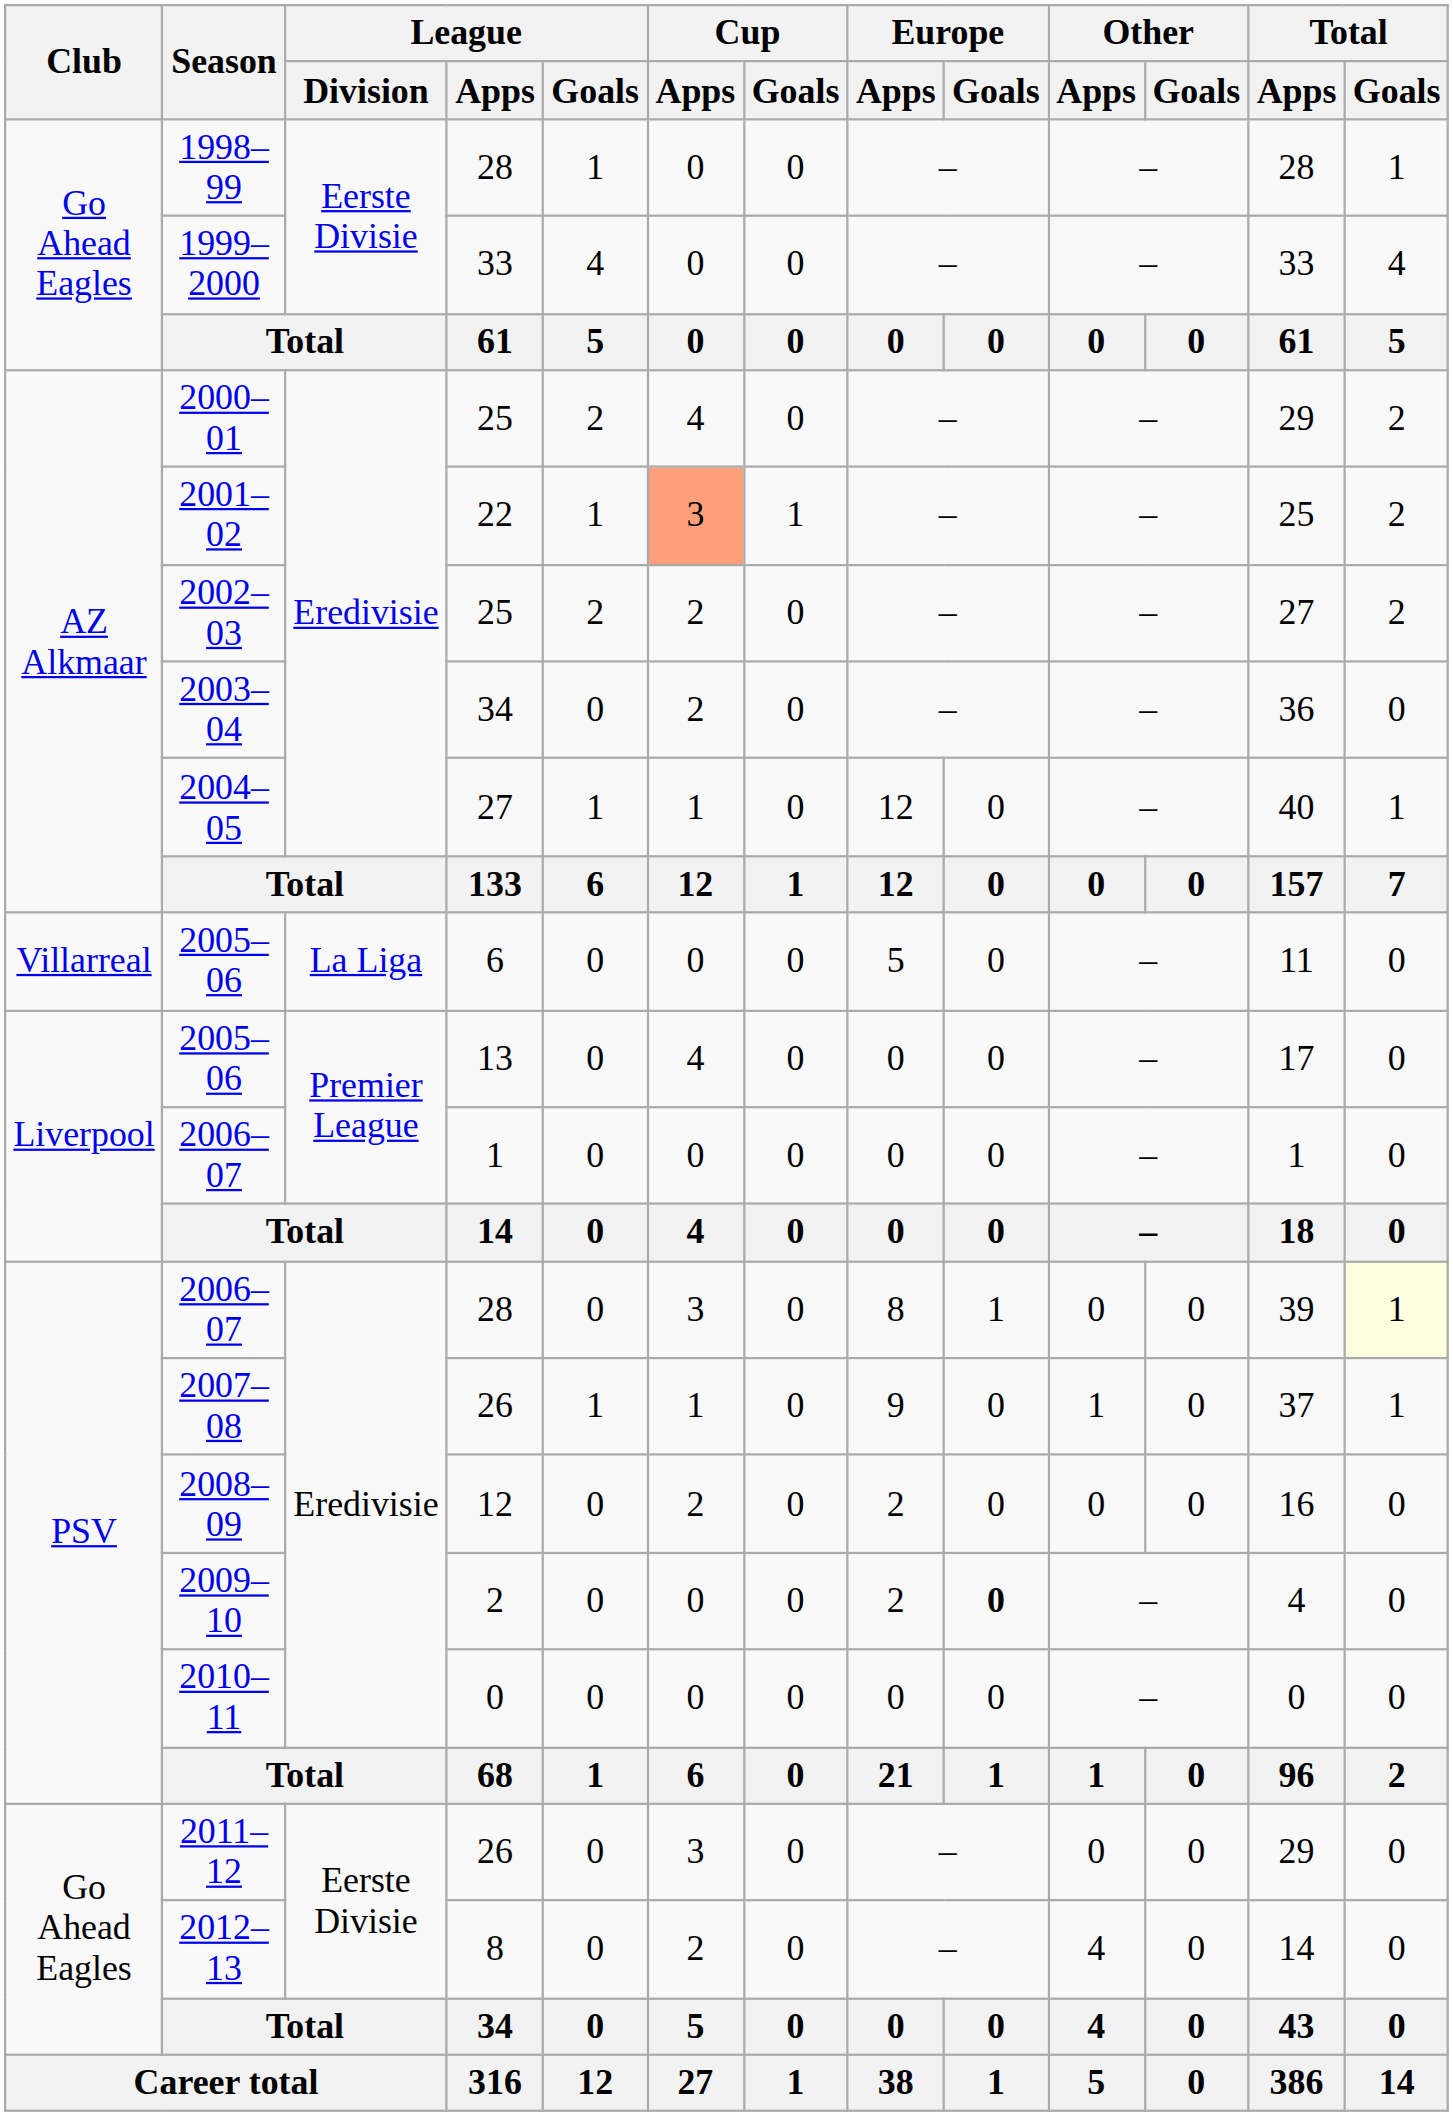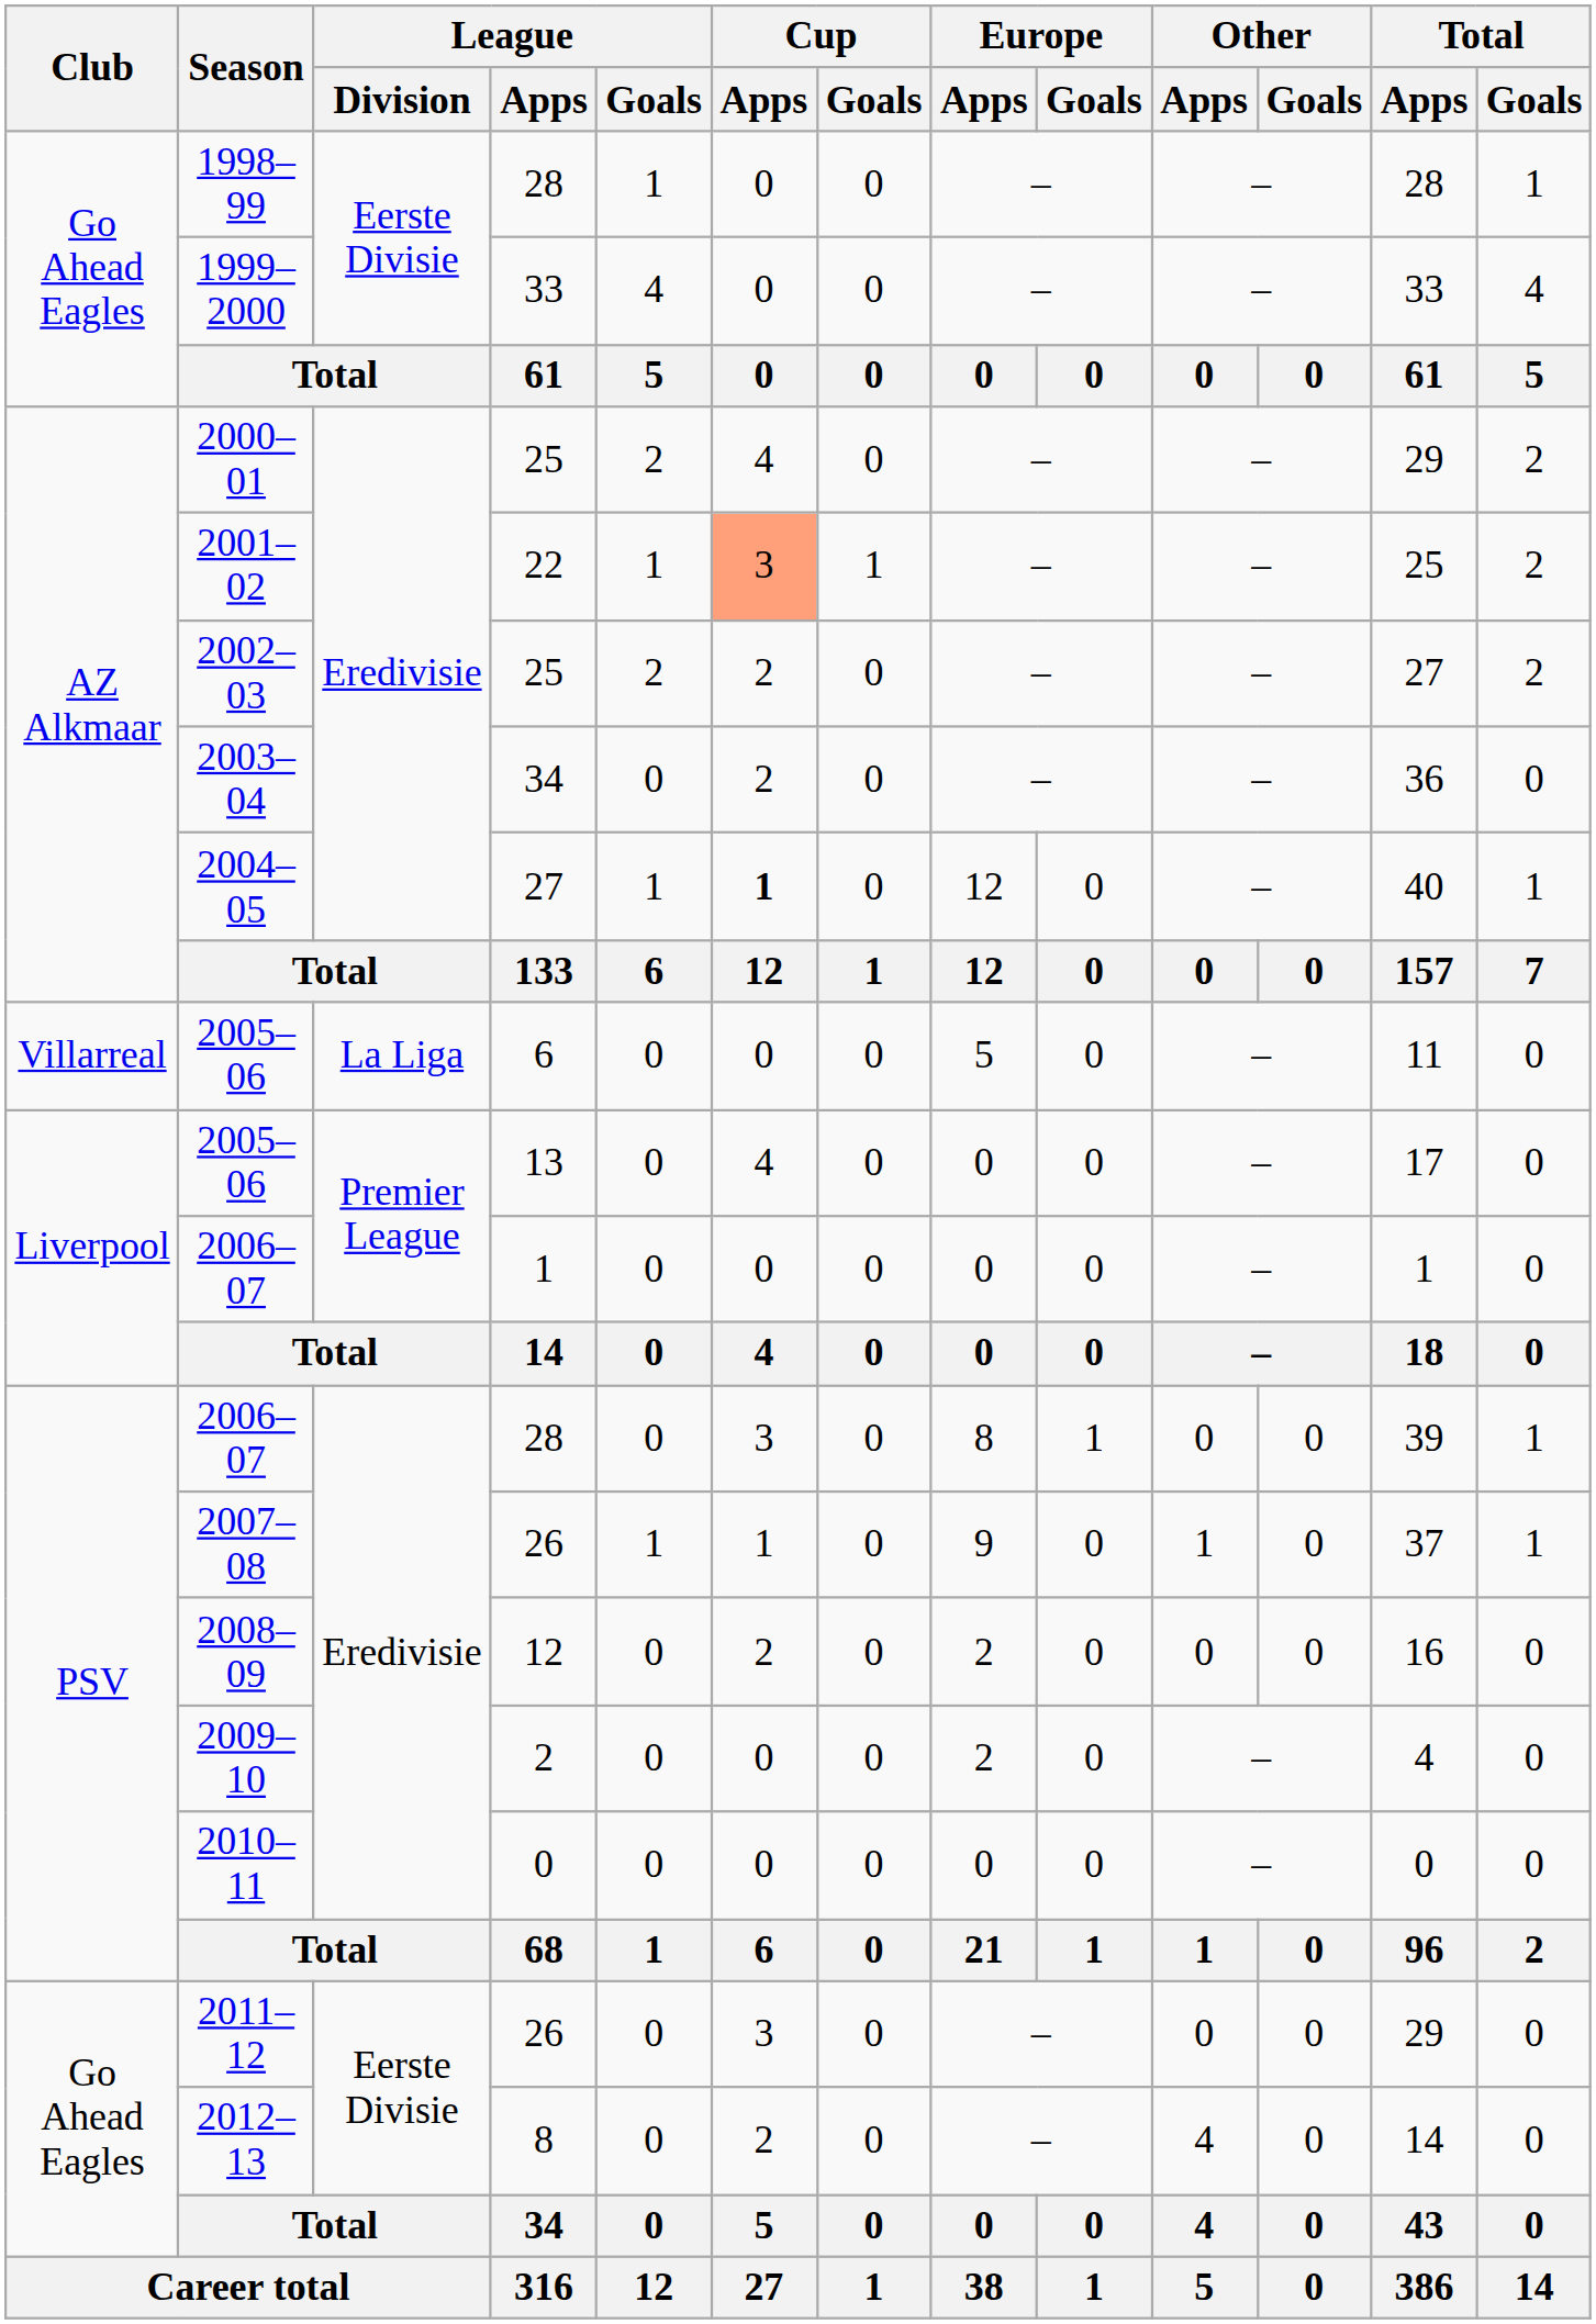2004–05 | Cup / Apps: normal -> bold
2006–07 / 28 | Total / Goals: lightyellow background -> no background
2009–10 | Europe / Goals: bold -> normal
